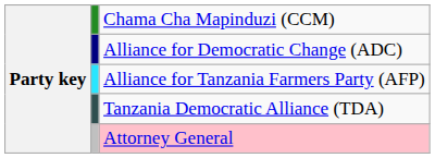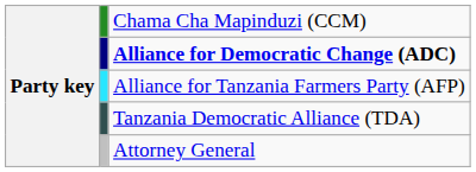Alliance for Democratic Change (ADC) | column 3: normal -> bold
Attorney General | column 3: pink background -> no background
